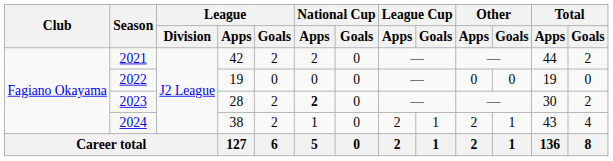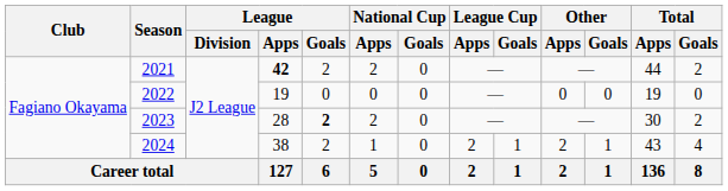2021 | League / Apps: normal -> bold
2023 | League / Goals: normal -> bold
2023 | National Cup / Apps: bold -> normal
